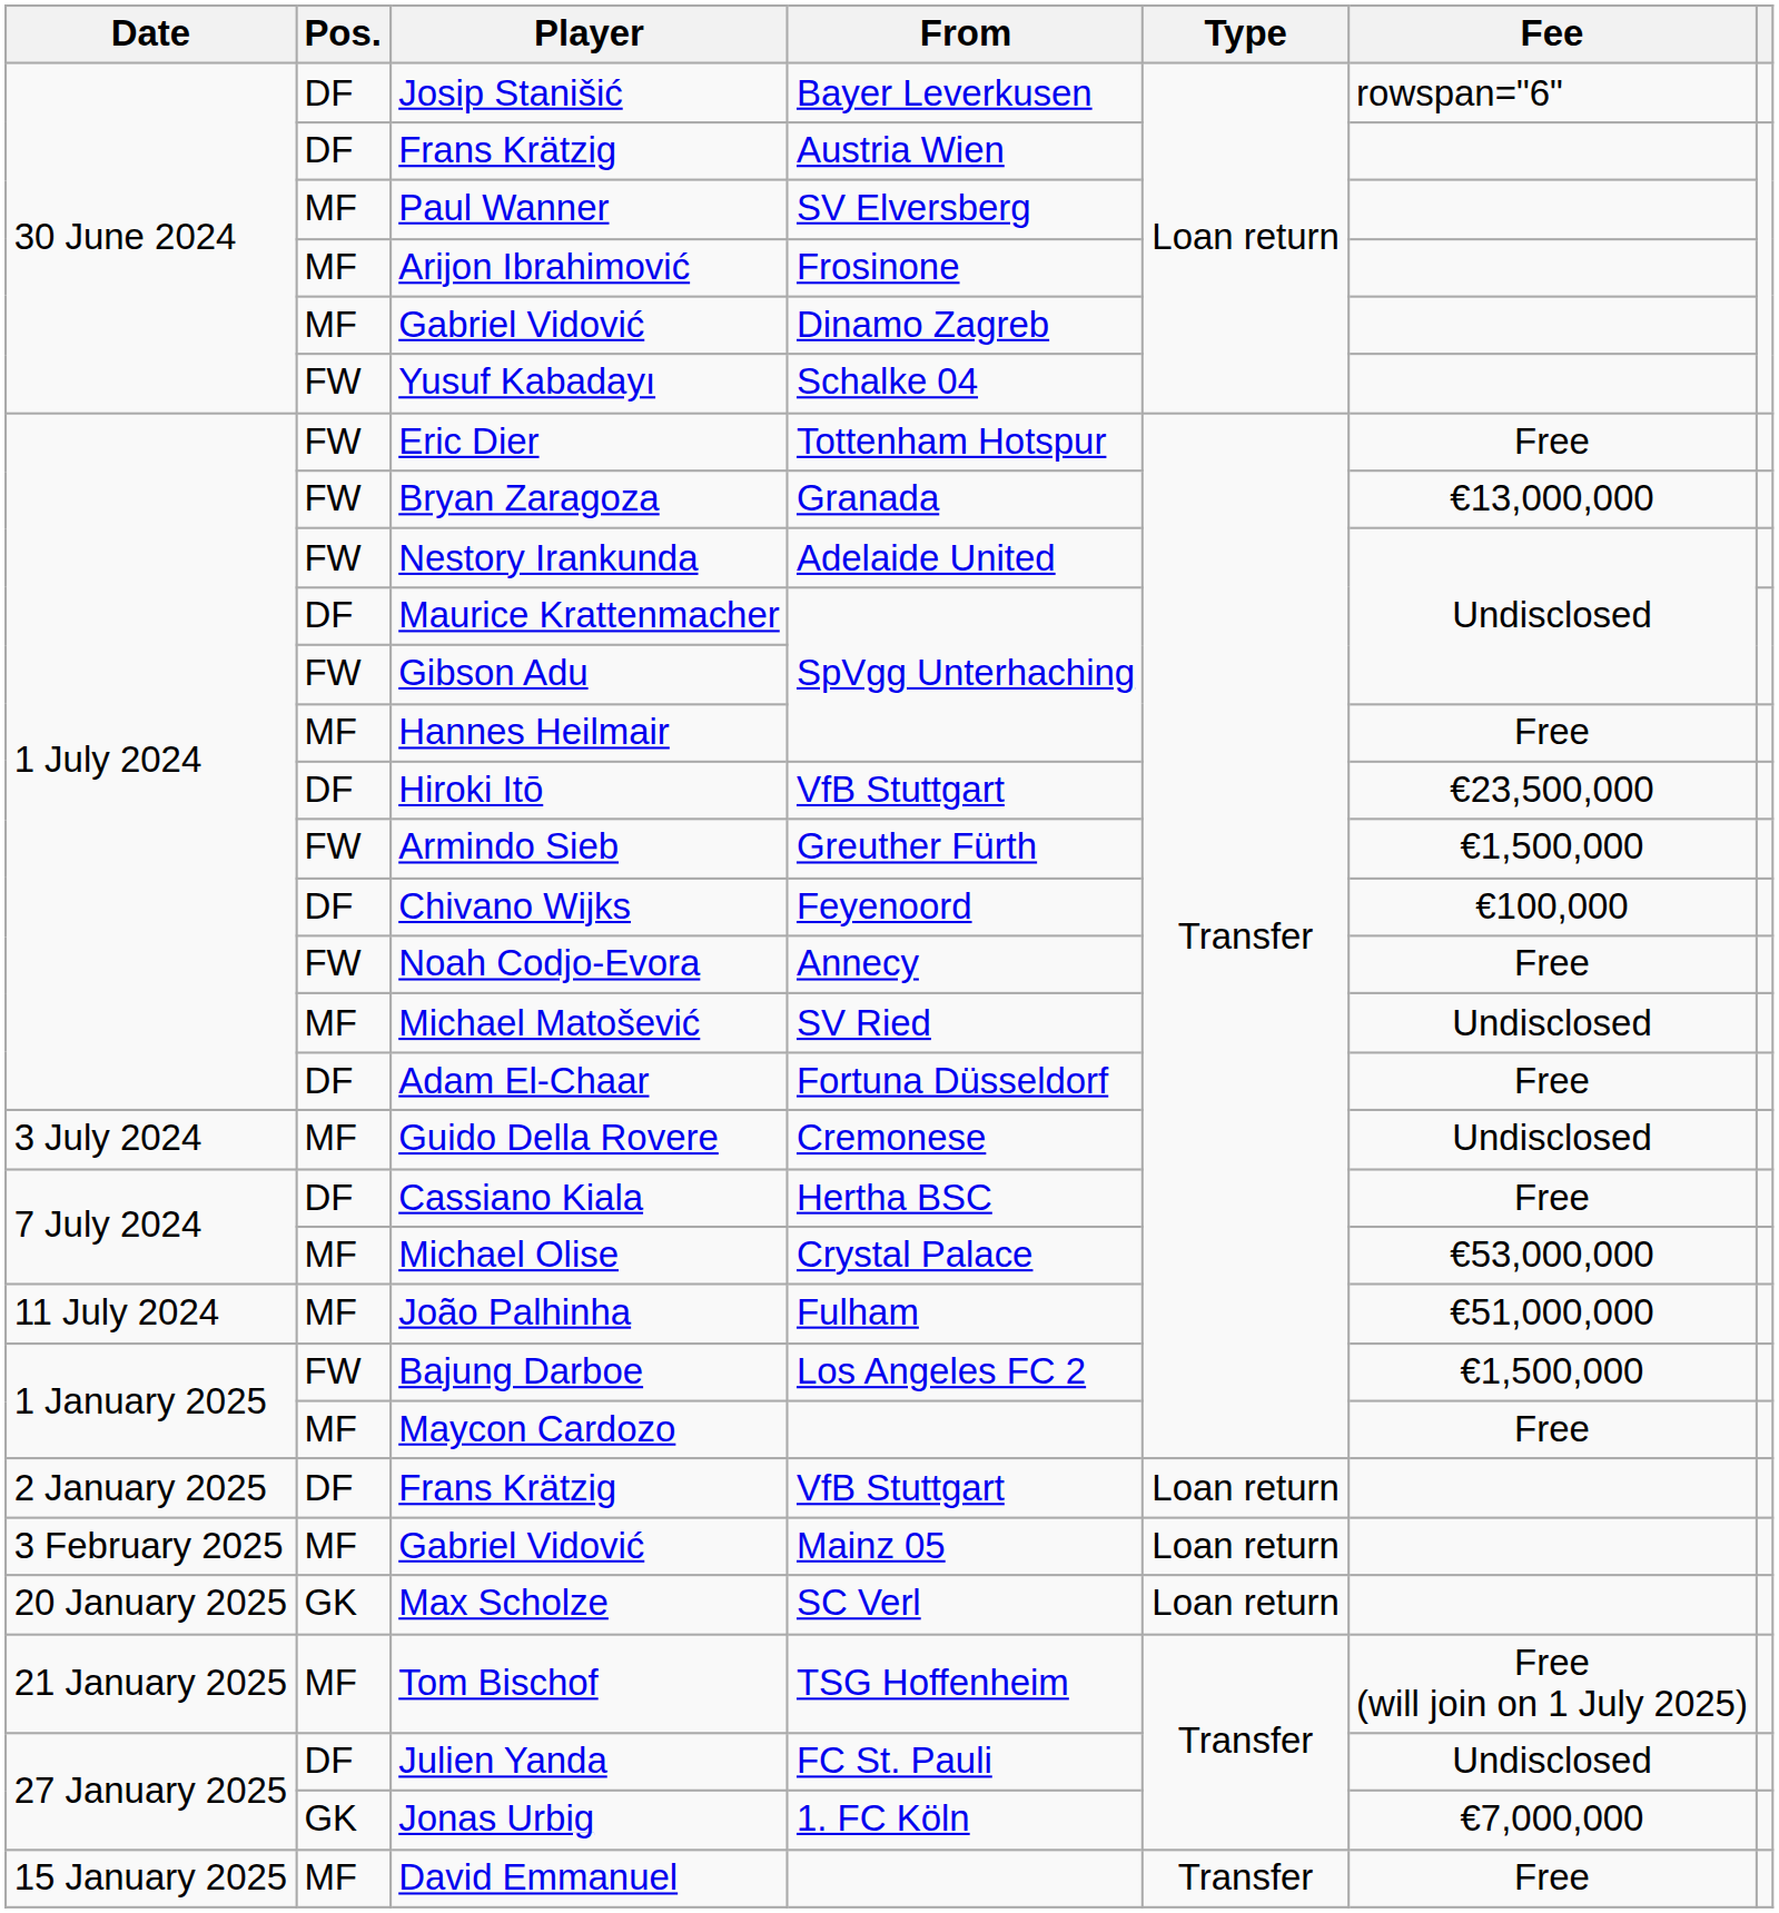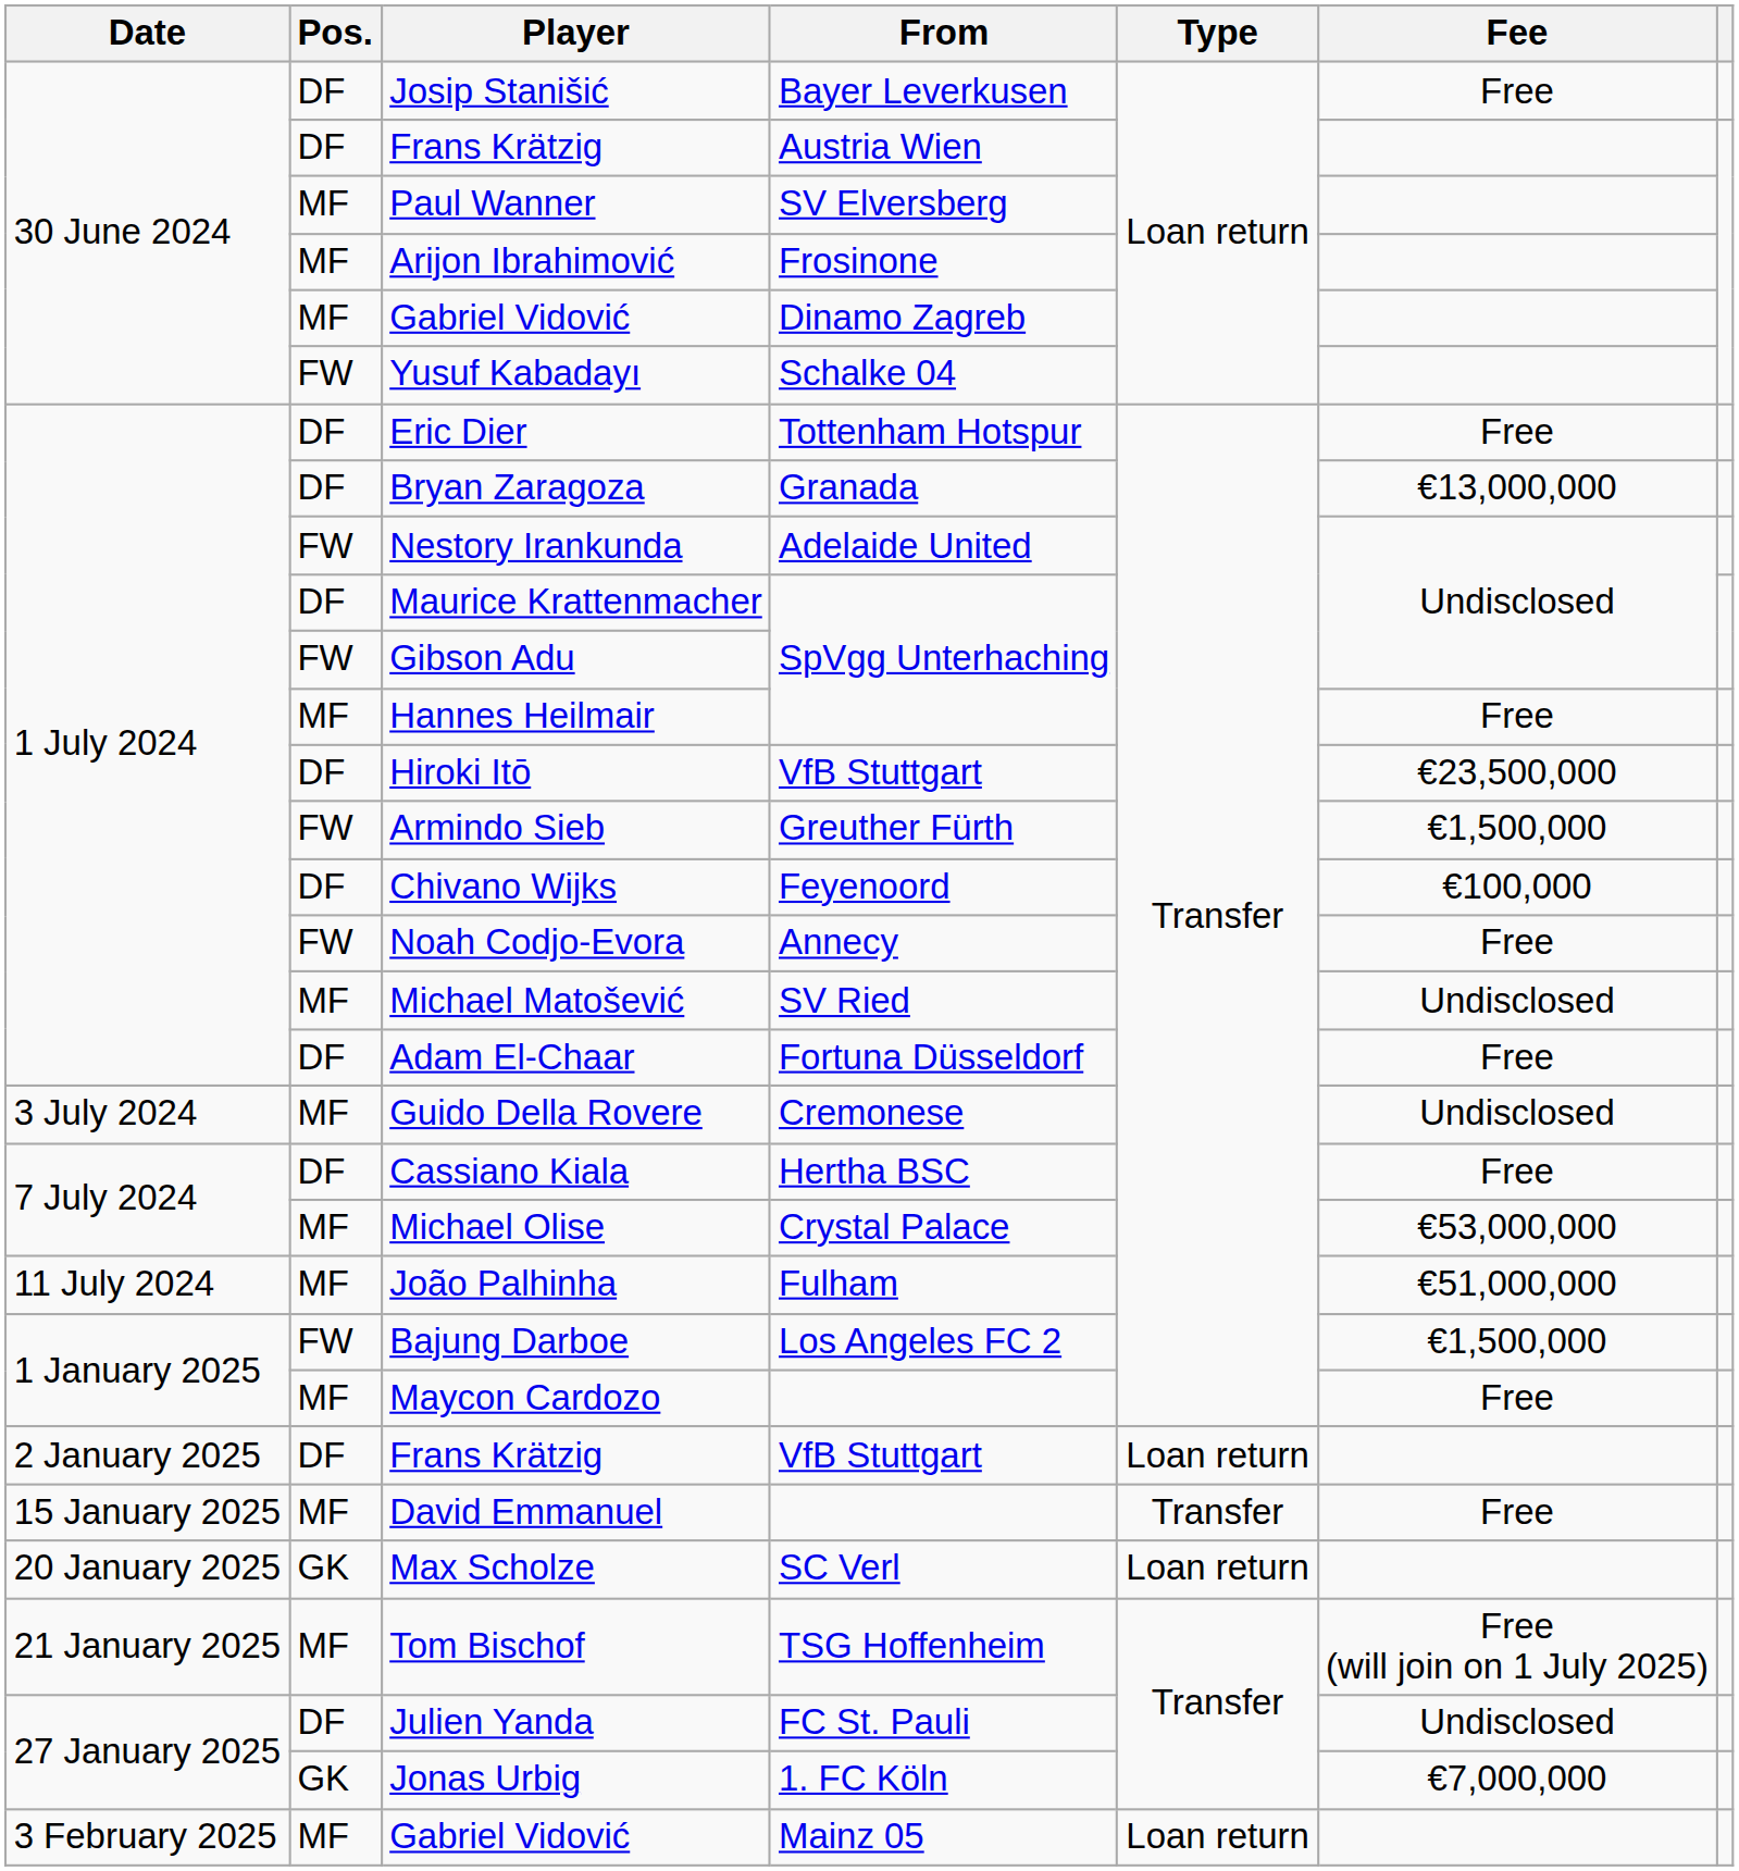Josip Stanišić | Fee: rowspan="6" -> Free
Eric Dier | Pos.: FW -> DF
Bryan Zaragoza | Pos.: FW -> DF
rows swapped: David Emmanuel <-> Gabriel Vidović / Mainz 05
